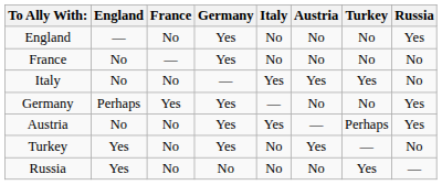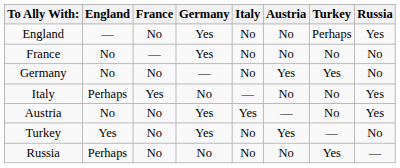row 2 | Turkey: No -> Perhaps
row 4 | To Ally With:: Italy -> Germany
row 4 | Italy: Yes -> No
row 5 | To Ally With:: Germany -> Italy
row 5 | Germany: Yes -> No
row 6 | Turkey: Perhaps -> No
row 8 | England: Yes -> Perhaps
